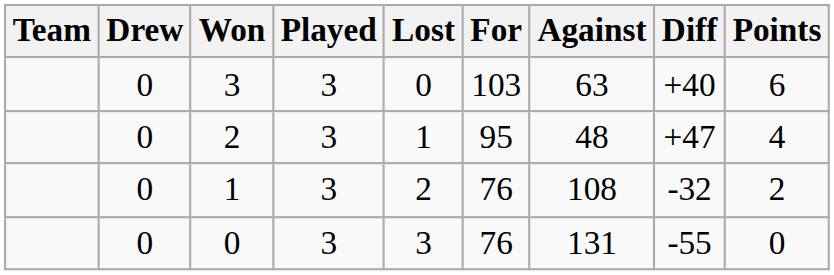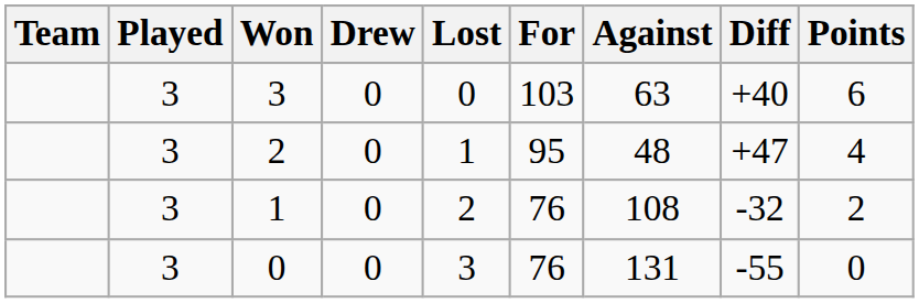columns swapped: Played <-> Drew
